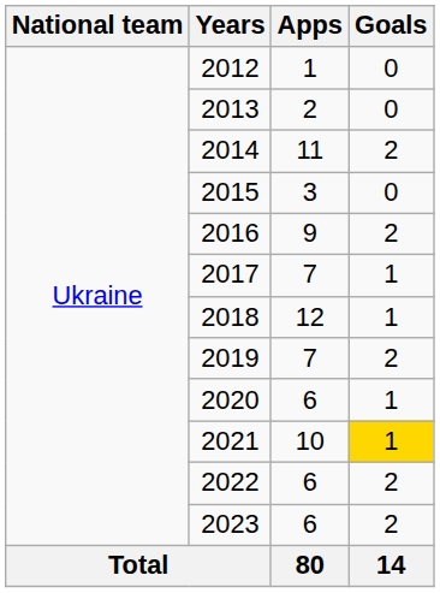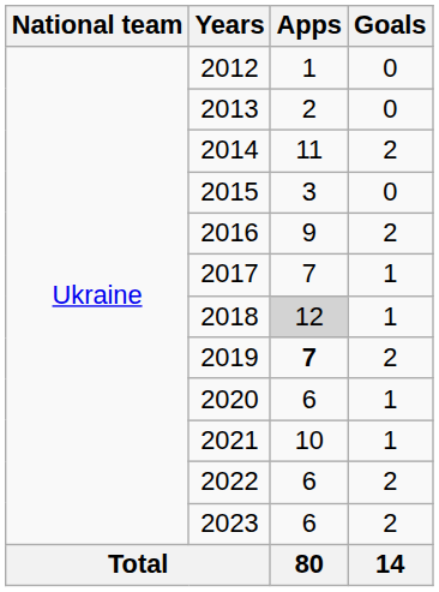2018 | Apps: no background -> lightgrey background
2019 | Apps: normal -> bold
2021 | Goals: gold background -> no background
